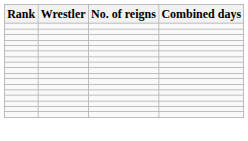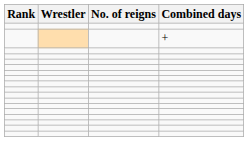+ row: +
